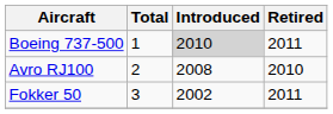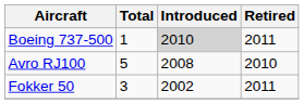Avro RJ100 | Total: 2 -> 5
